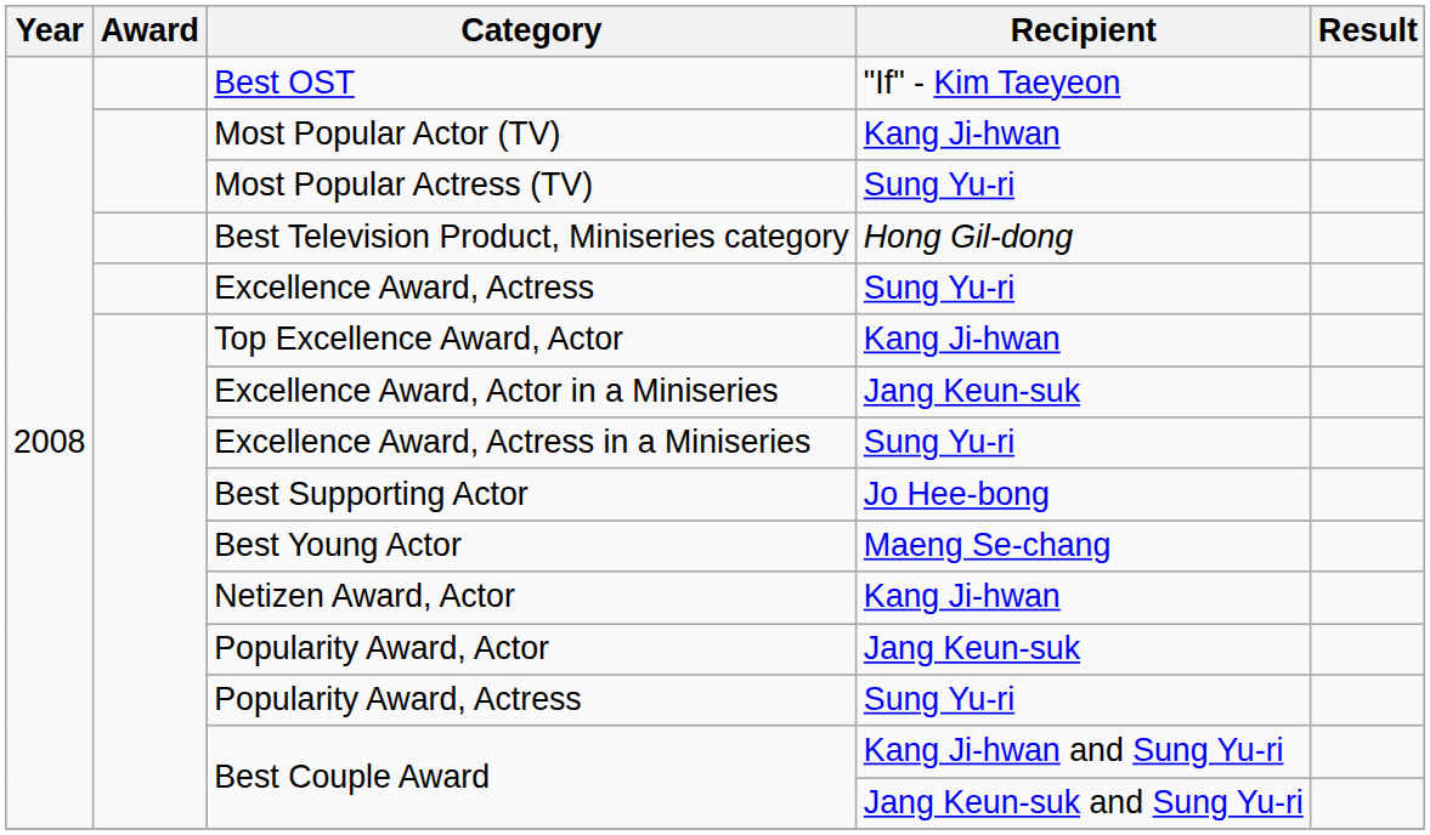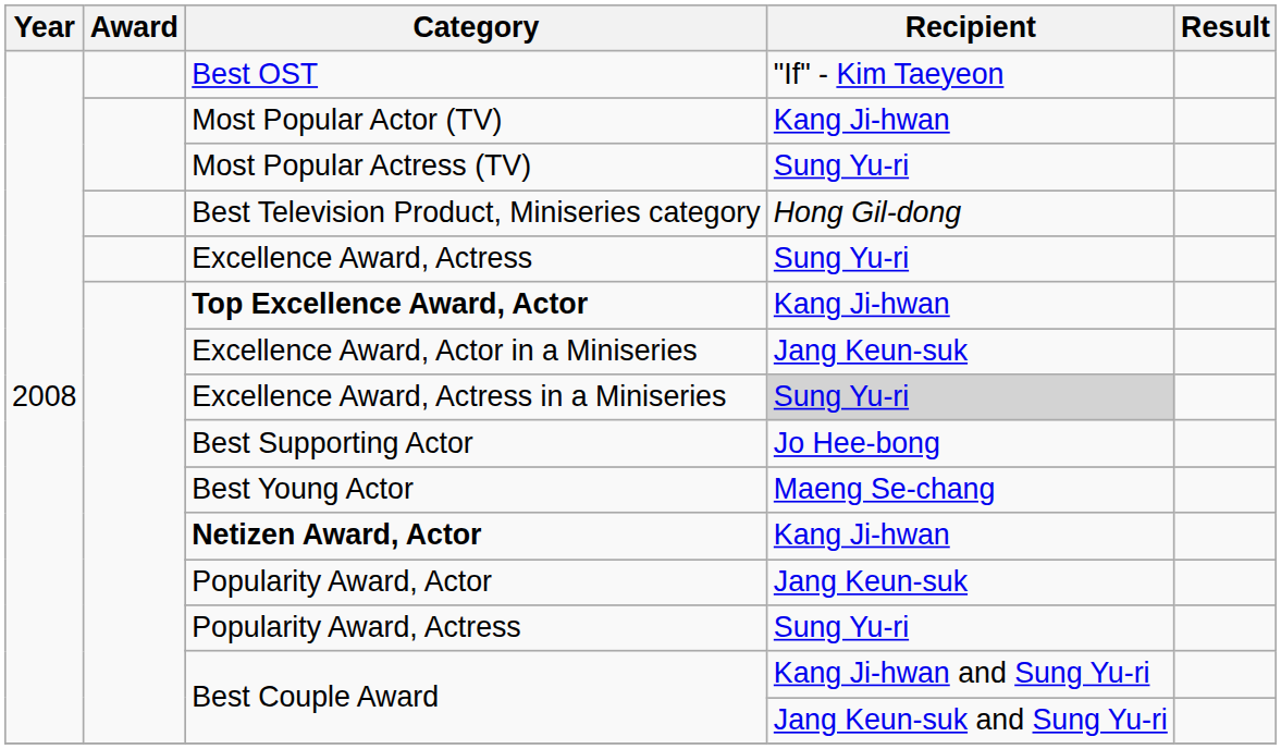Top Excellence Award, Actor | Category: normal -> bold
Excellence Award, Actress in a Miniseries | Recipient: no background -> lightgrey background
Netizen Award, Actor | Category: normal -> bold
